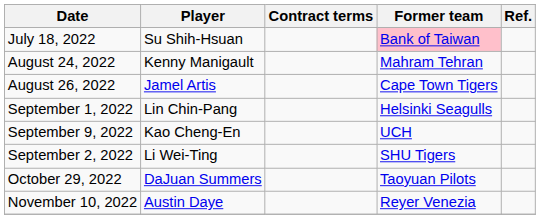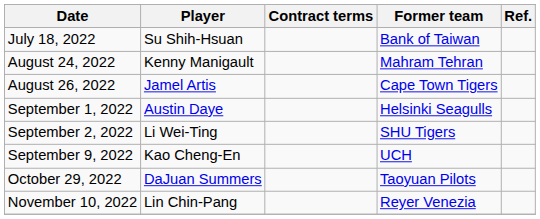July 18, 2022 | Former team: pink background -> no background
September 1, 2022 | Player: Lin Chin-Pang -> Austin Daye
rows swapped: September 2, 2022 <-> September 9, 2022
November 10, 2022 | Player: Austin Daye -> Lin Chin-Pang
